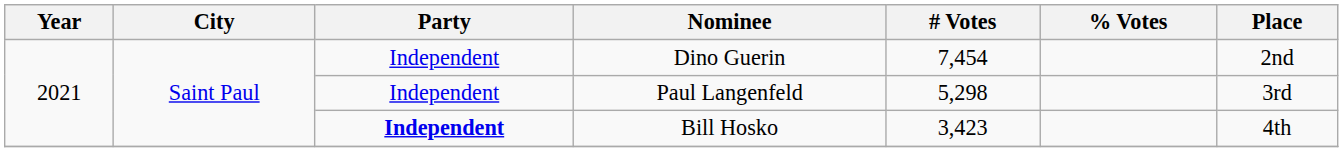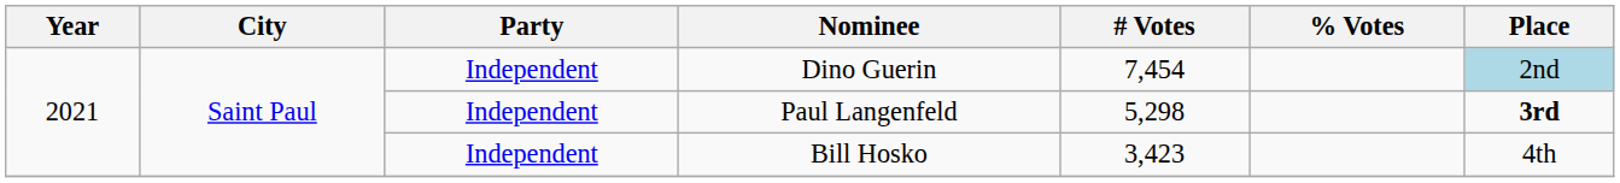Dino Guerin | Place: no background -> lightblue background
Paul Langenfeld | Place: normal -> bold
Bill Hosko | Party: bold -> normal
